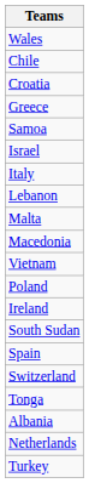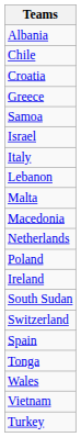row 2 | column 1: Wales -> Albania
row 12 | column 1: Vietnam -> Netherlands
row 16 | column 1: Spain -> Switzerland
row 17 | column 1: Switzerland -> Spain
row 19 | column 1: Albania -> Wales
row 20 | column 1: Netherlands -> Vietnam
